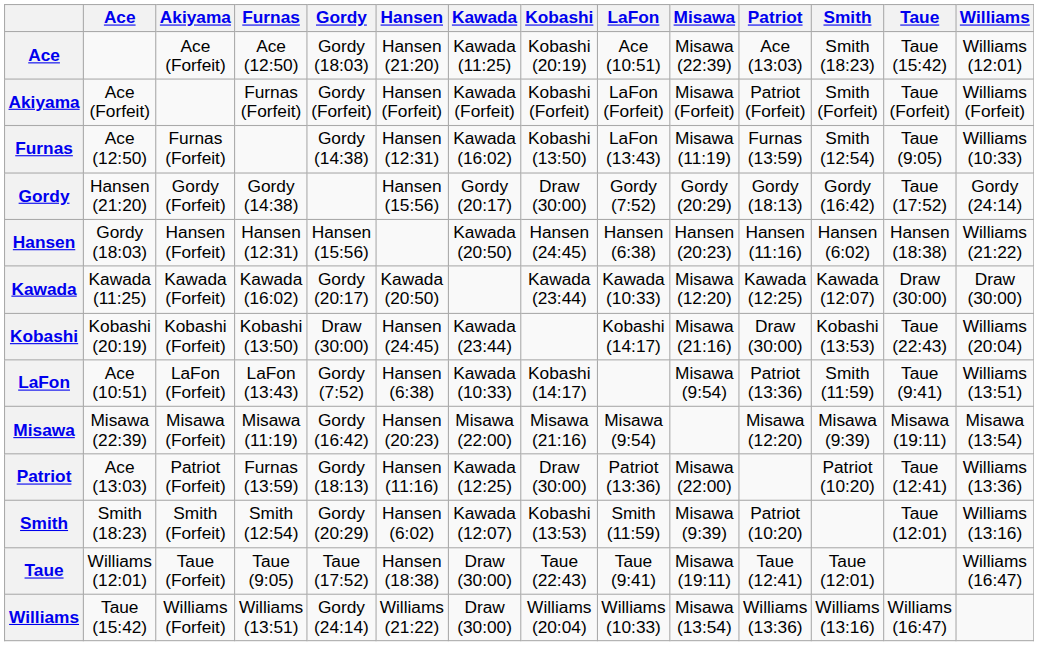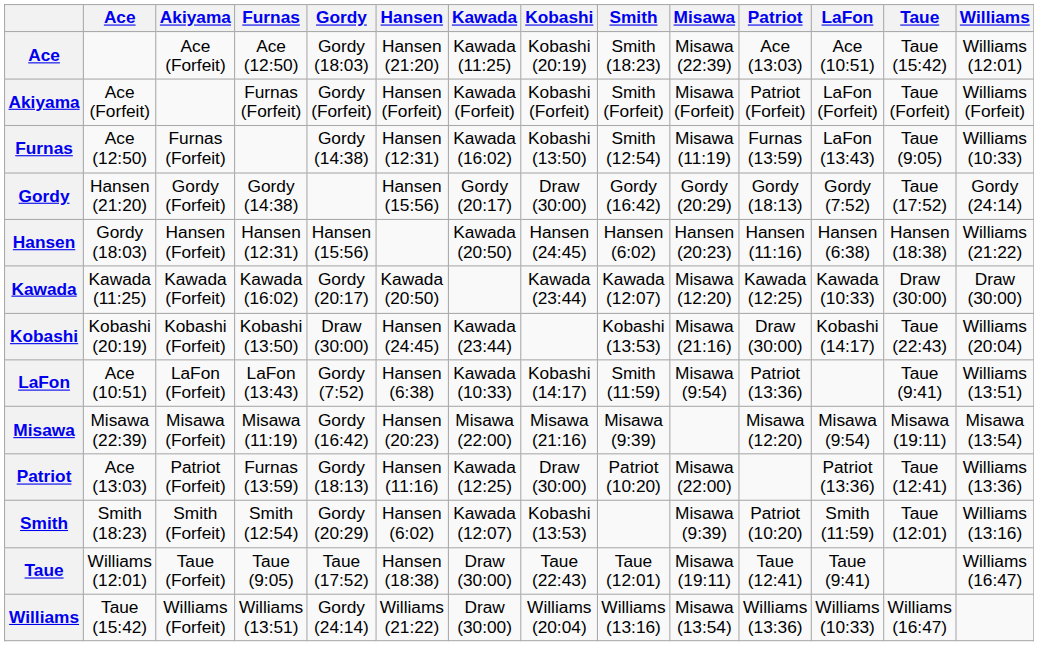columns swapped: LaFon <-> Smith
